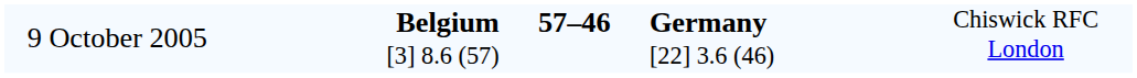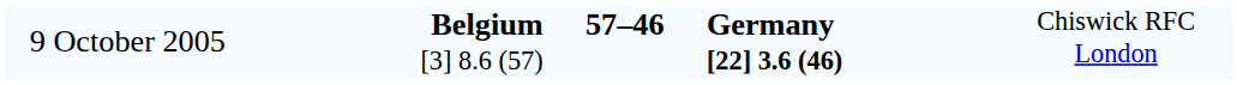[3] 8.6 (57) | column 4: normal -> bold
